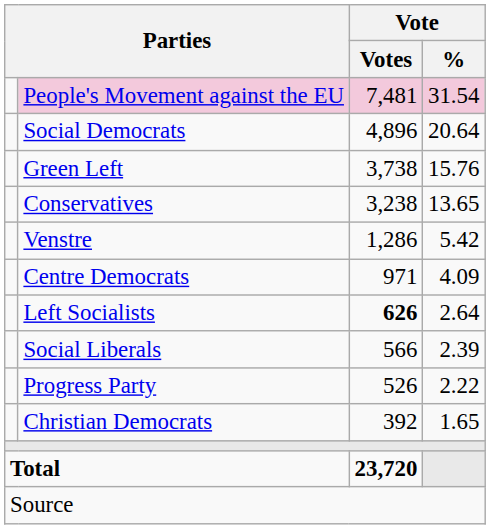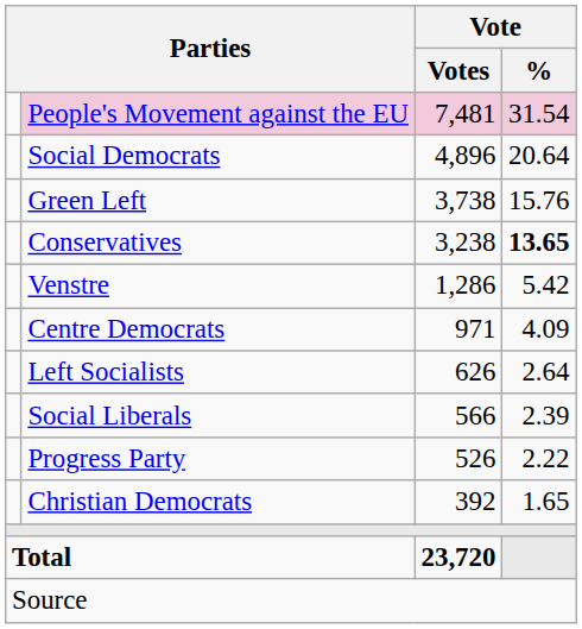Conservatives | Vote / %: normal -> bold
Left Socialists | Vote / Votes: bold -> normal
